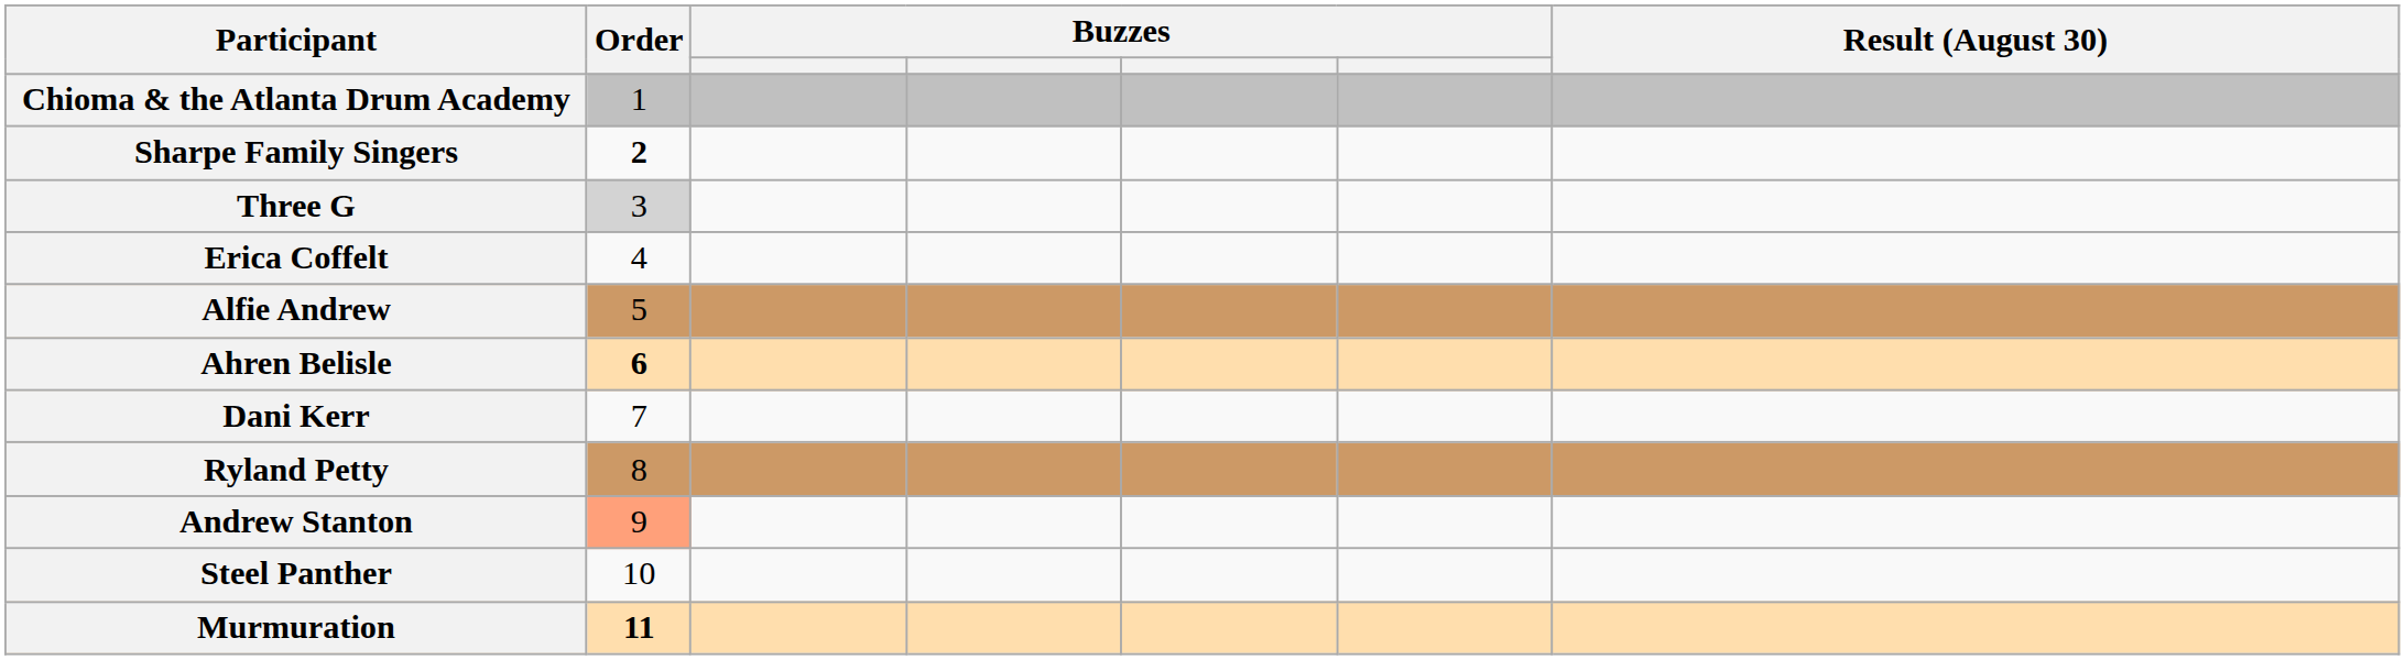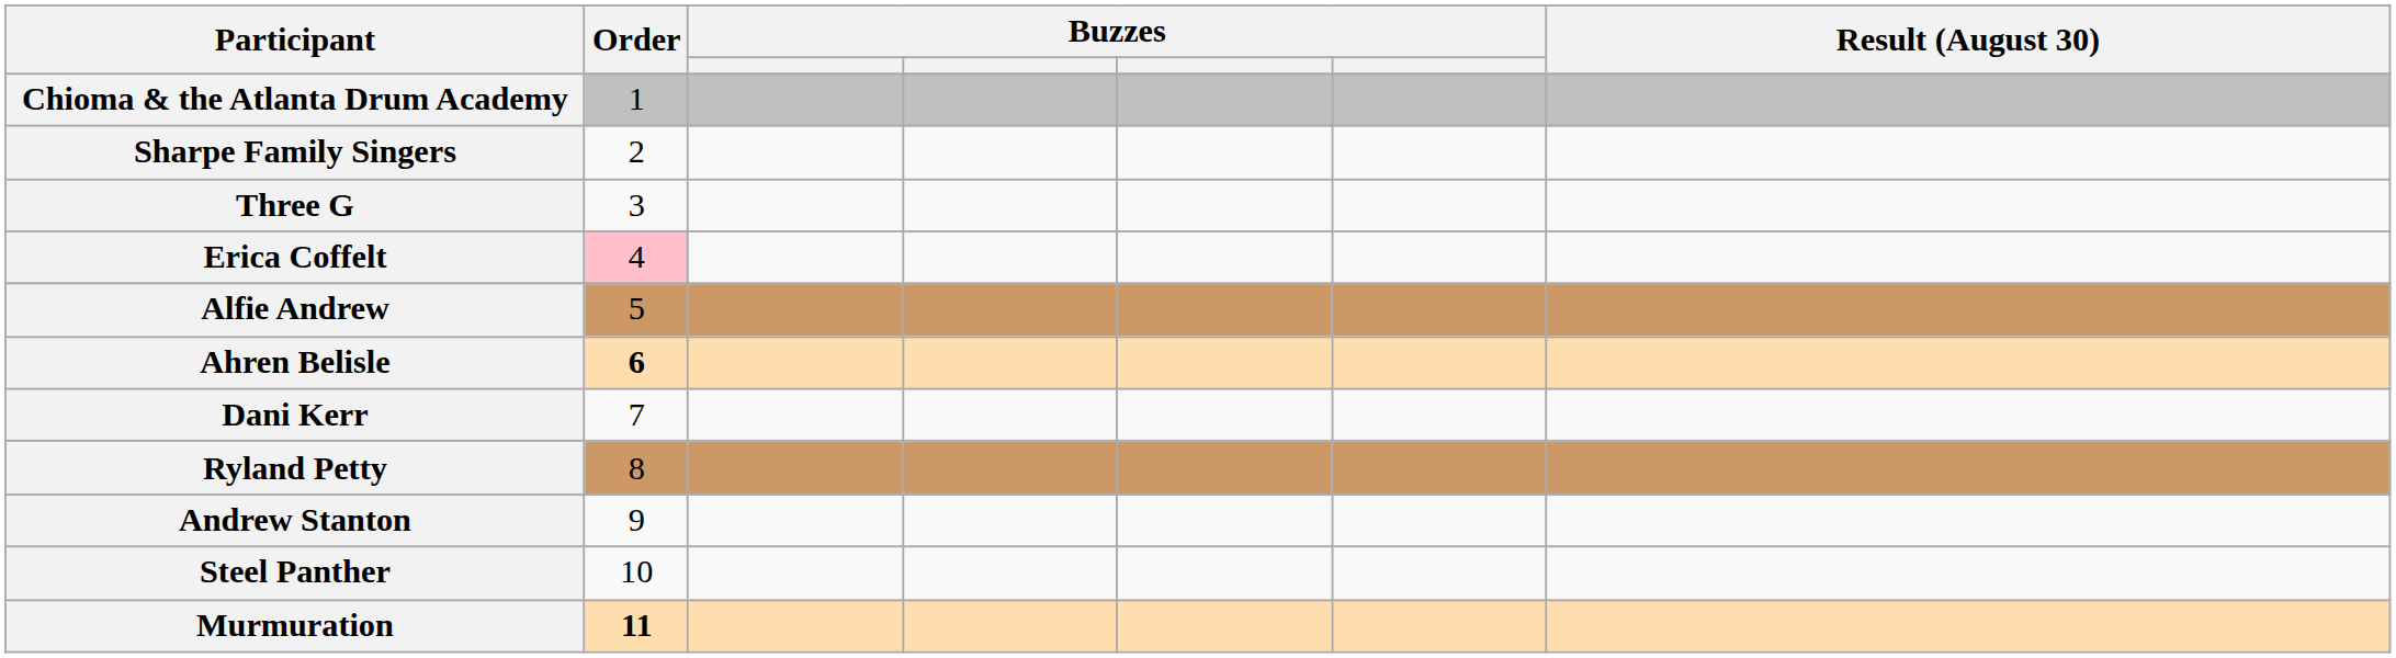Sharpe Family Singers | Order: bold -> normal
Three G | Order: lightgrey background -> no background
Erica Coffelt | Order: no background -> pink background
Andrew Stanton | Order: lightsalmon background -> no background
